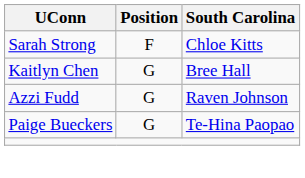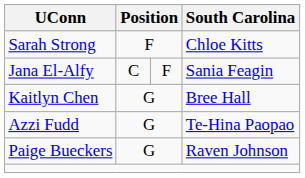+ row: Jana El-Alfy | C | F | Sania Feagin
Azzi Fudd | South Carolina: Raven Johnson -> Te-Hina Paopao
Paige Bueckers | South Carolina: Te-Hina Paopao -> Raven Johnson
